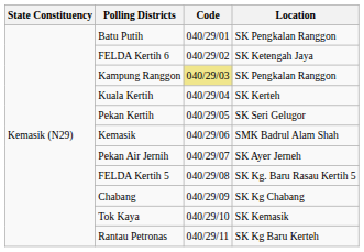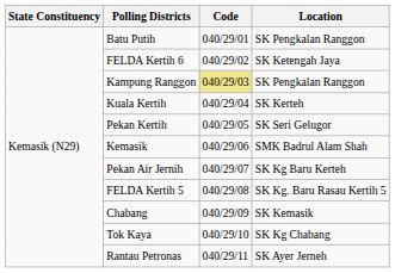Pekan Air Jernih | Location: SK Ayer Jerneh -> SK Kg Baru Kerteh
Chabang | Location: SK Kg Chabang -> SK Kemasik
Tok Kaya | Location: SK Kemasik -> SK Kg Chabang
Rantau Petronas | Location: SK Kg Baru Kerteh -> SK Ayer Jerneh
